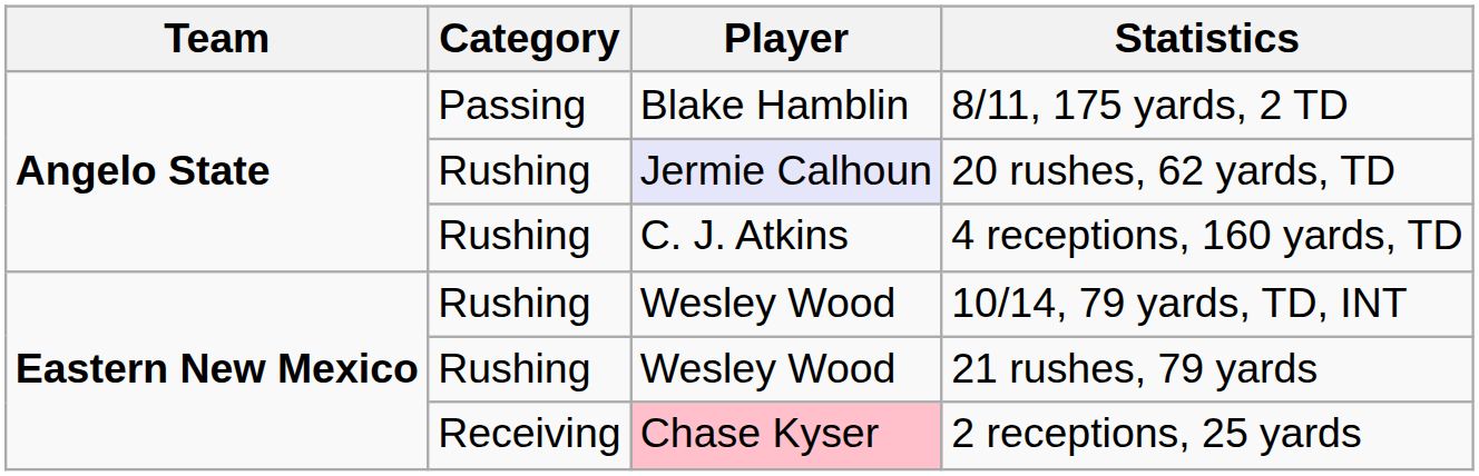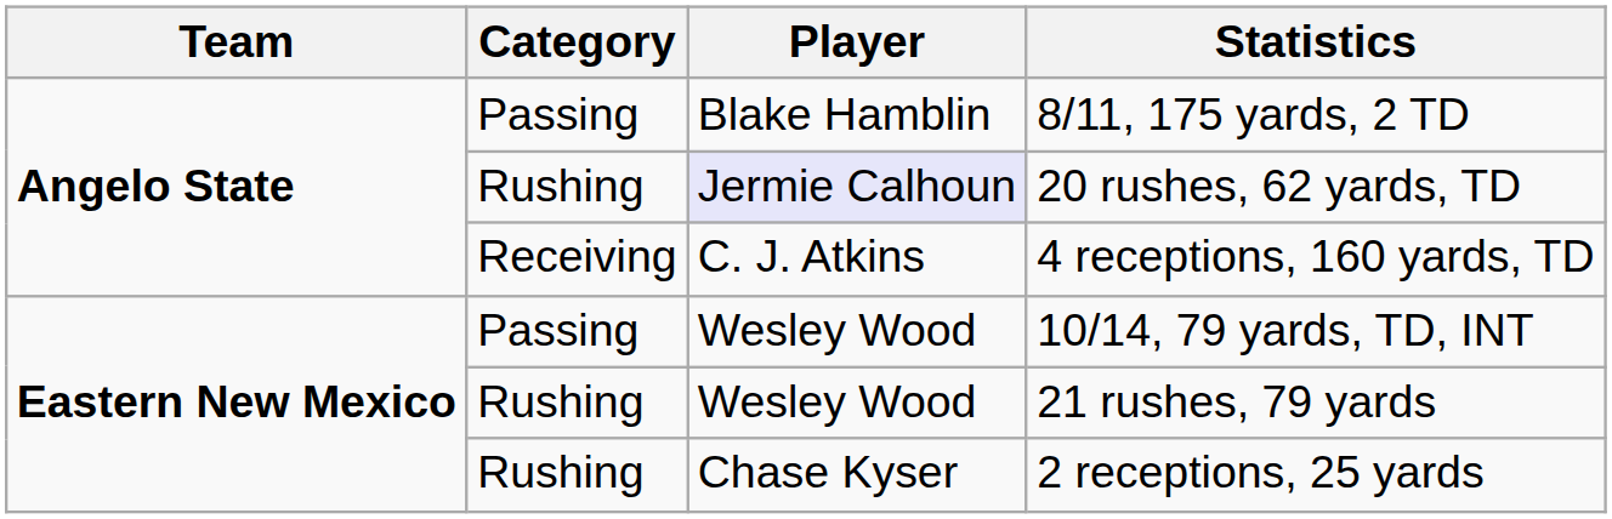4 receptions, 160 yards, TD | Category: Rushing -> Receiving
10/14, 79 yards, TD, INT | Category: Rushing -> Passing
2 receptions, 25 yards | Category: Receiving -> Rushing
2 receptions, 25 yards | Player: pink background -> no background
